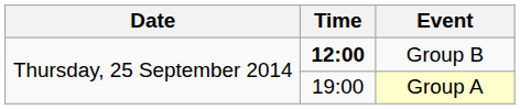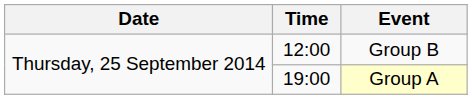Group B | Time: bold -> normal
